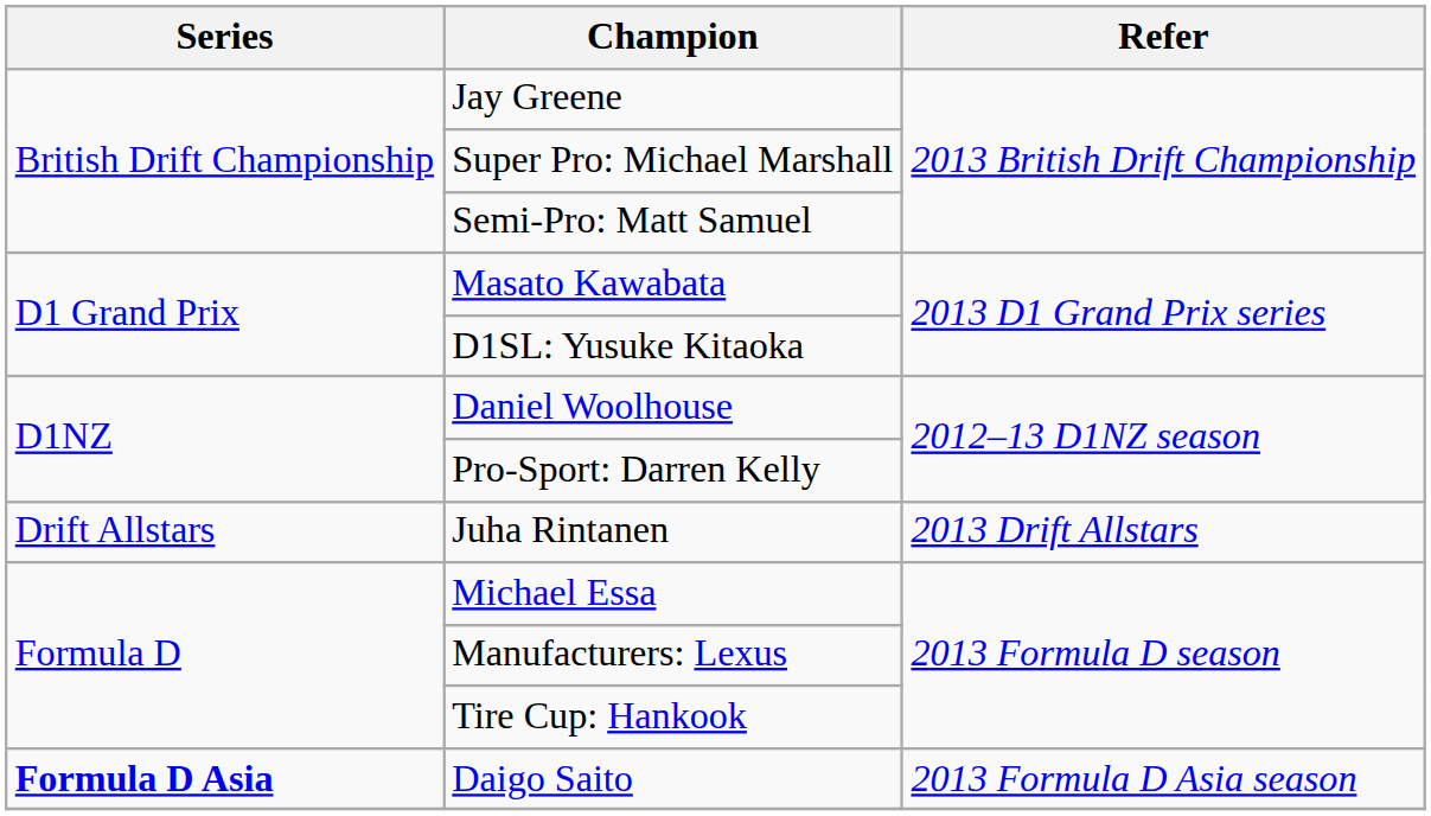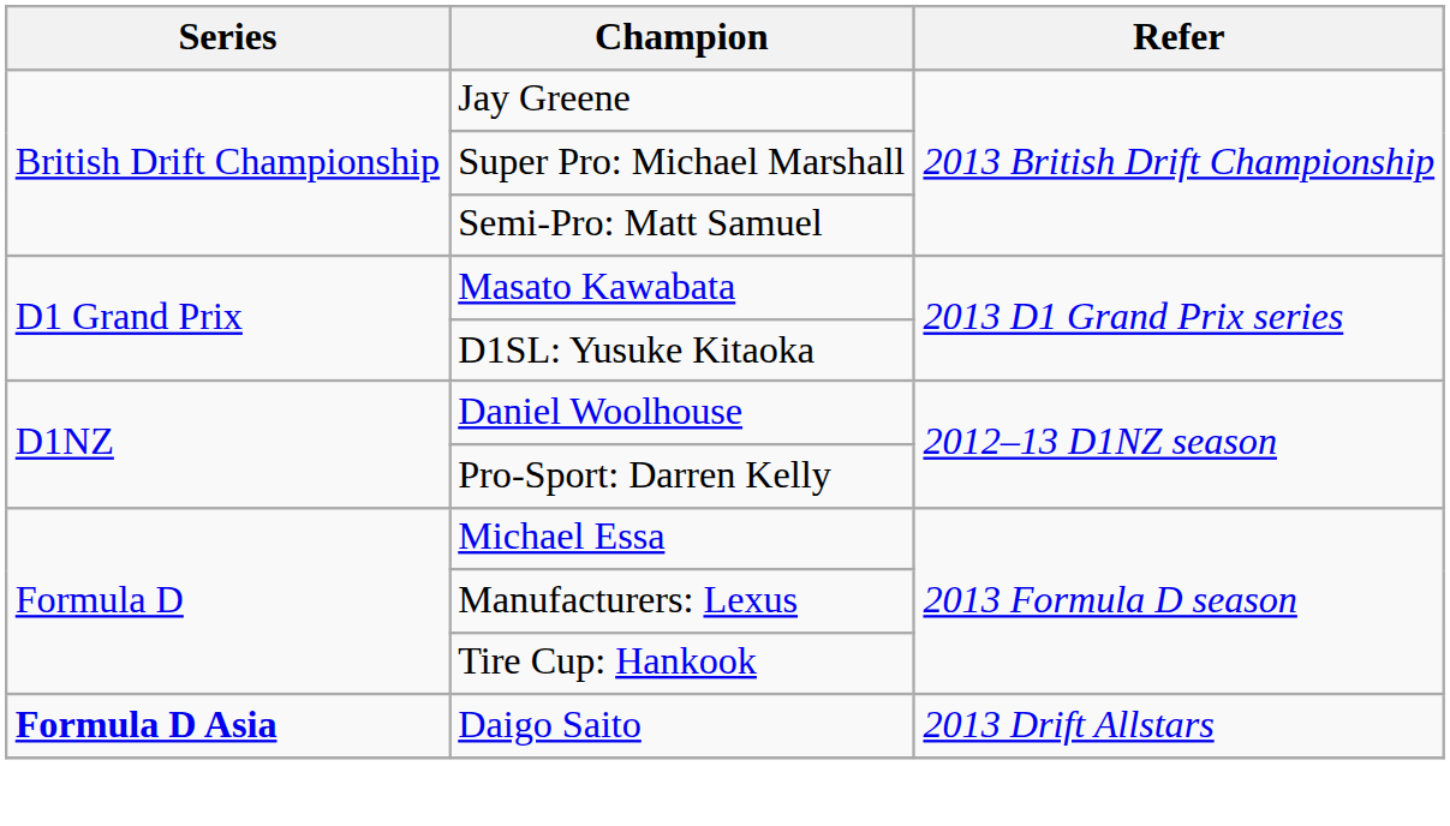- row: Drift Allstars | Juha Rintanen | 2013 Drift Allstars
Daigo Saito | Refer: 2013 Formula D Asia season -> 2013 Drift Allstars
